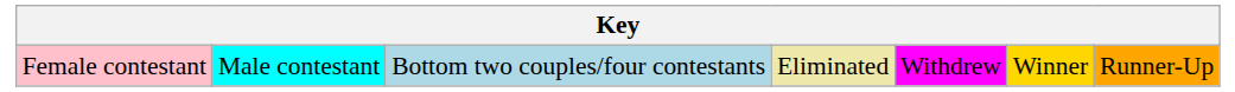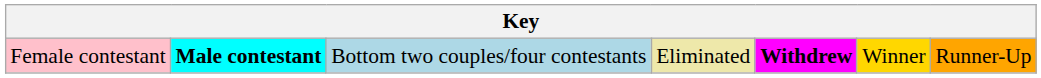Female contestant | column 2: normal -> bold
Female contestant | column 5: normal -> bold
